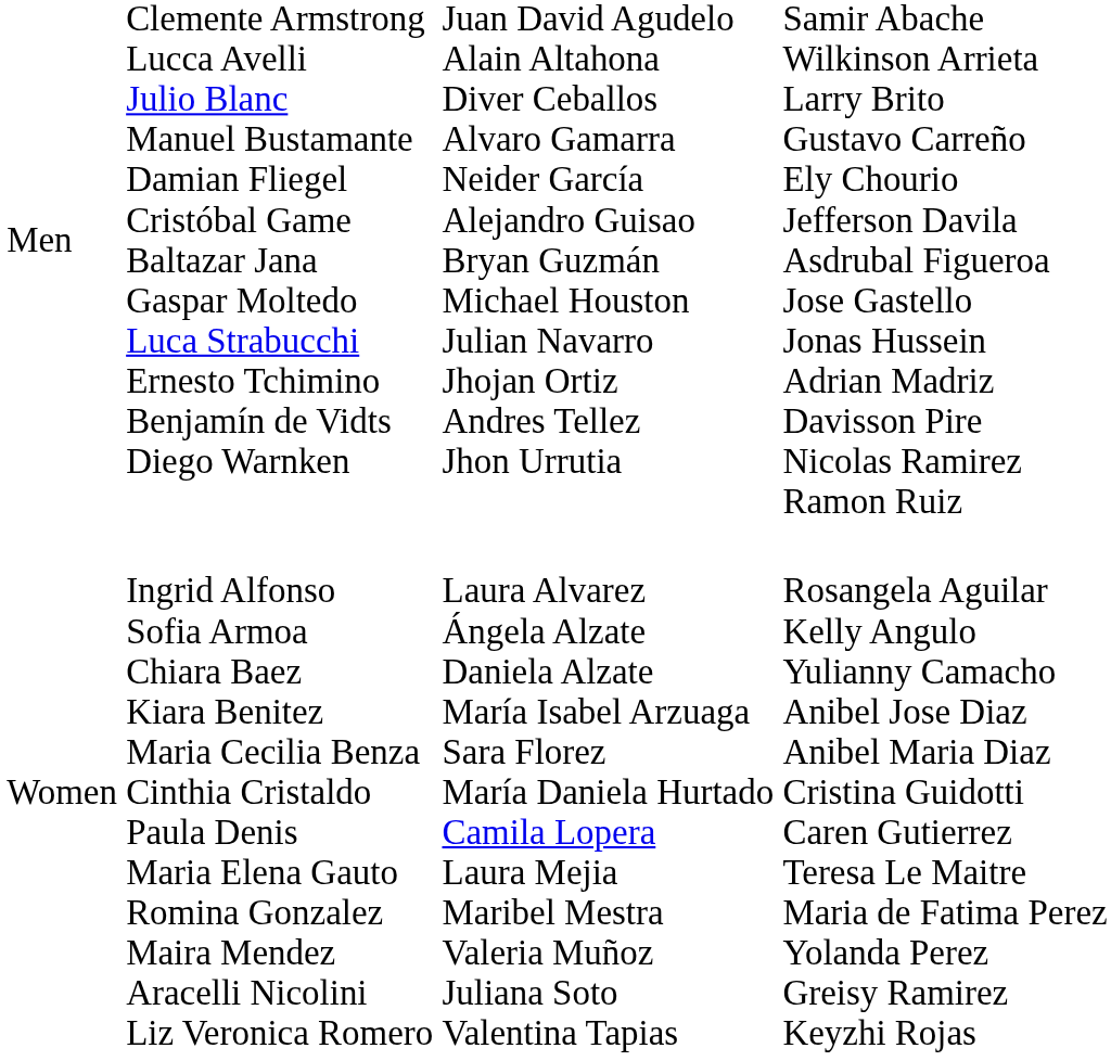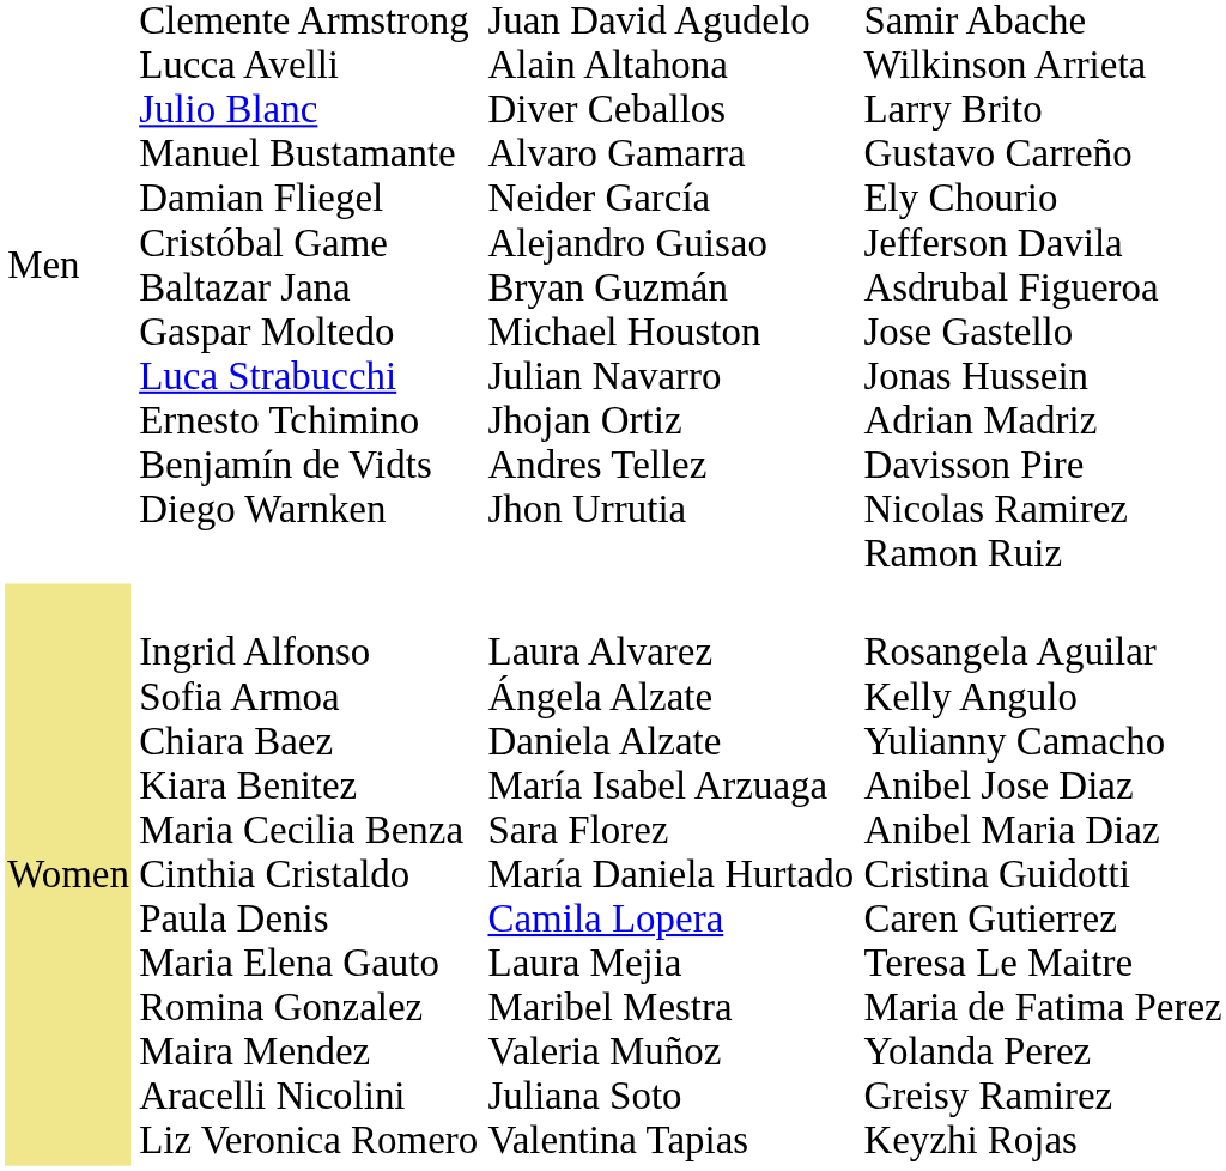Women | column 1: no background -> khaki background
